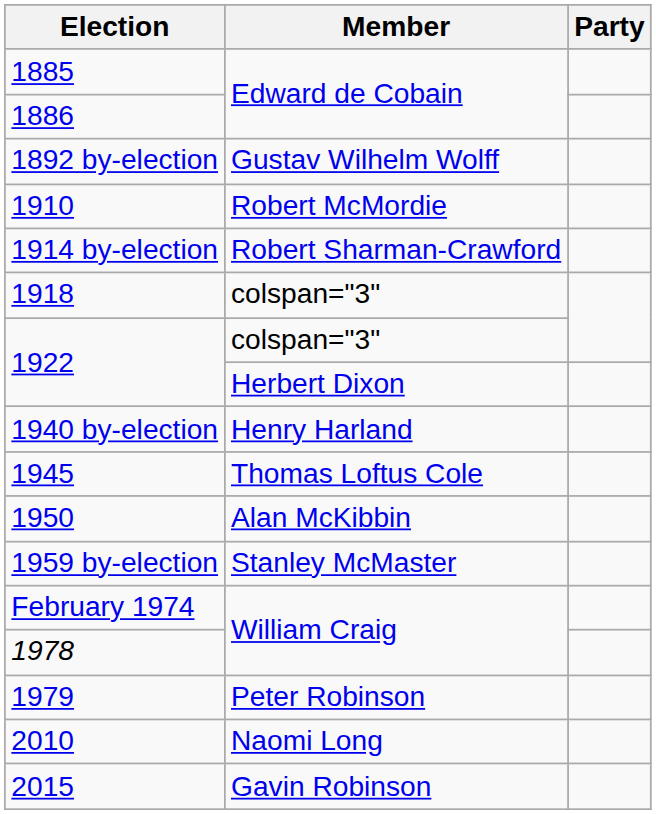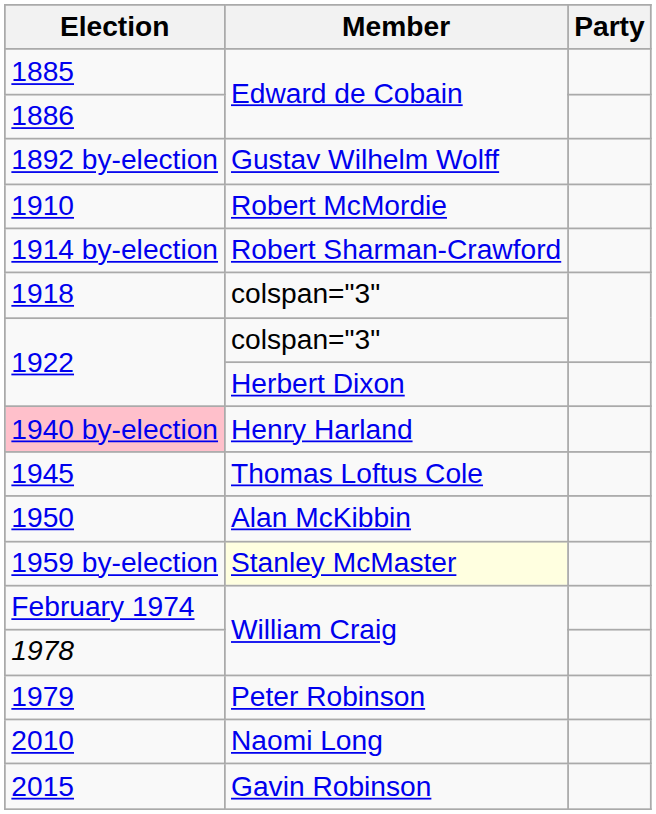1940 by-election | Election: no background -> pink background
1959 by-election | Member: no background -> lightyellow background
